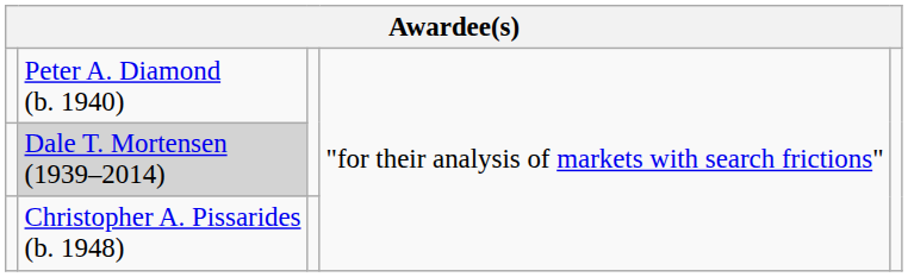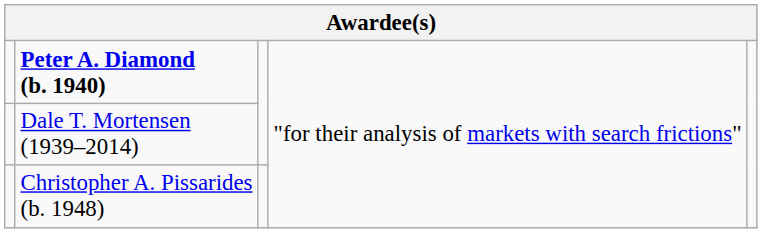Peter A. Diamond (b. 1940) | column 2: normal -> bold
Dale T. Mortensen (1939–2014) | column 2: lightgrey background -> no background
